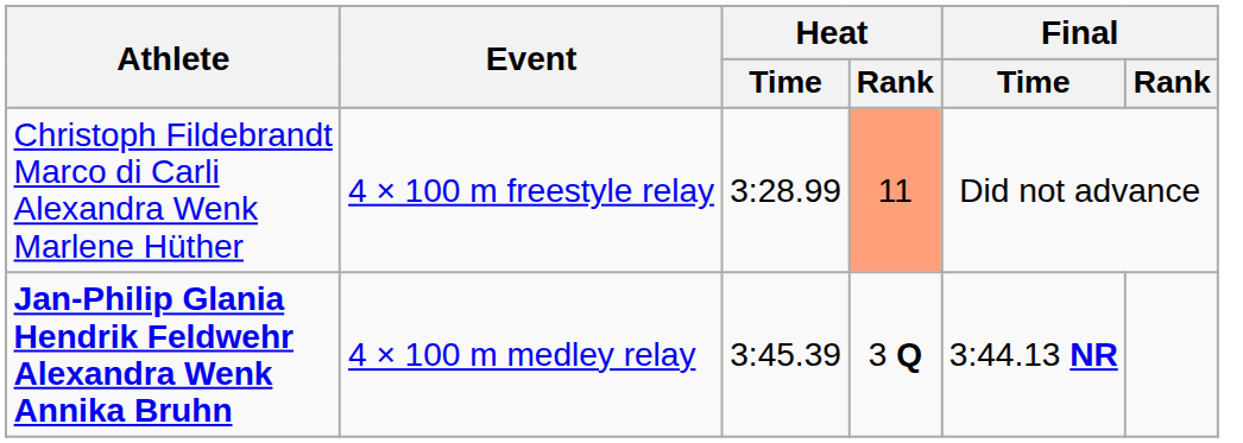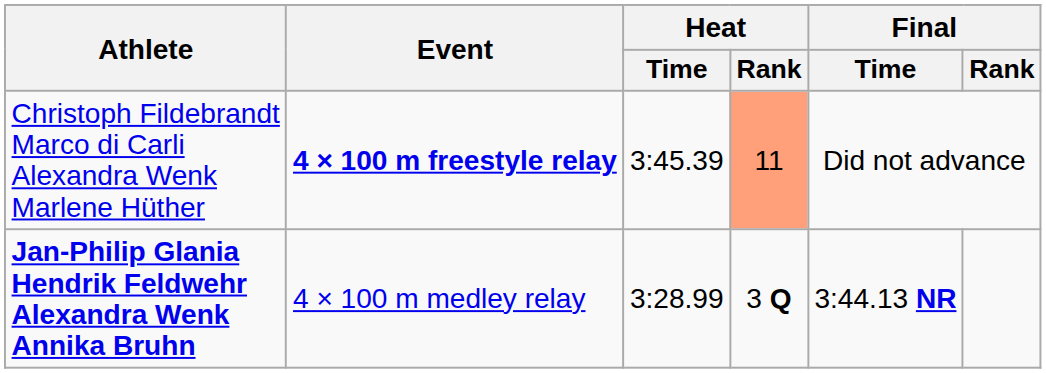row 3 | Event: normal -> bold
row 3 | Heat / Time: 3:28.99 -> 3:45.39
row 4 | Heat / Time: 3:45.39 -> 3:28.99
